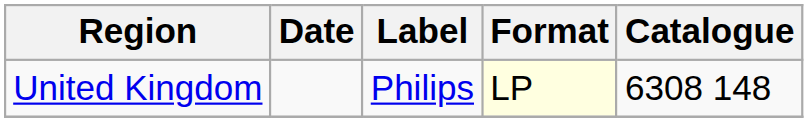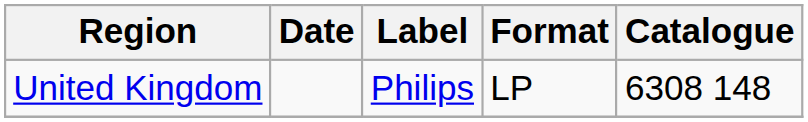United Kingdom | Format: lightyellow background -> no background
